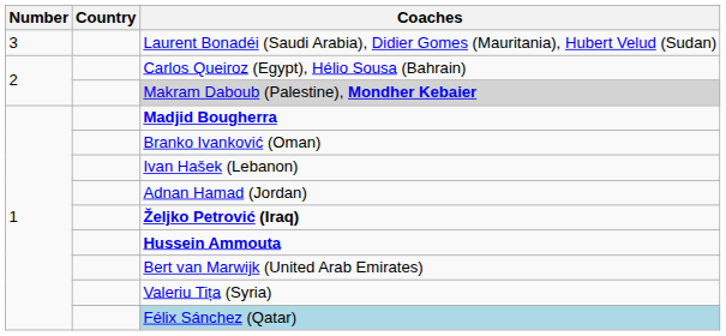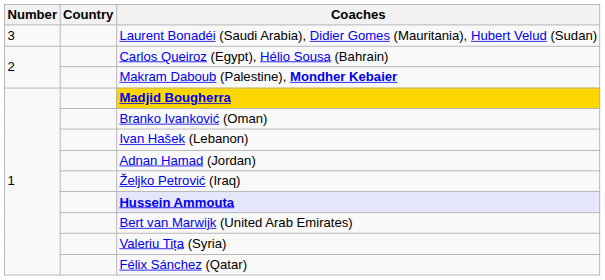Makram Daboub (Palestine), Mondher Kebaier | Coaches: lightgrey background -> no background
Madjid Bougherra | Coaches: no background -> gold background
Željko Petrović (Iraq) | Coaches: bold -> normal
Hussein Ammouta | Coaches: no background -> lavender background
Félix Sánchez (Qatar) | Coaches: lightblue background -> no background
